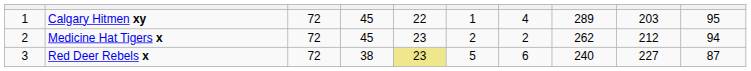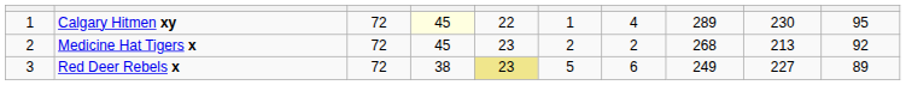Calgary Hitmen xy | column 4: no background -> lightyellow background
Calgary Hitmen xy | column 9: 203 -> 230
Medicine Hat Tigers x | column 8: 262 -> 268
Medicine Hat Tigers x | column 9: 212 -> 213
Medicine Hat Tigers x | column 10: 94 -> 92
Red Deer Rebels x | column 8: 240 -> 249
Red Deer Rebels x | column 10: 87 -> 89
